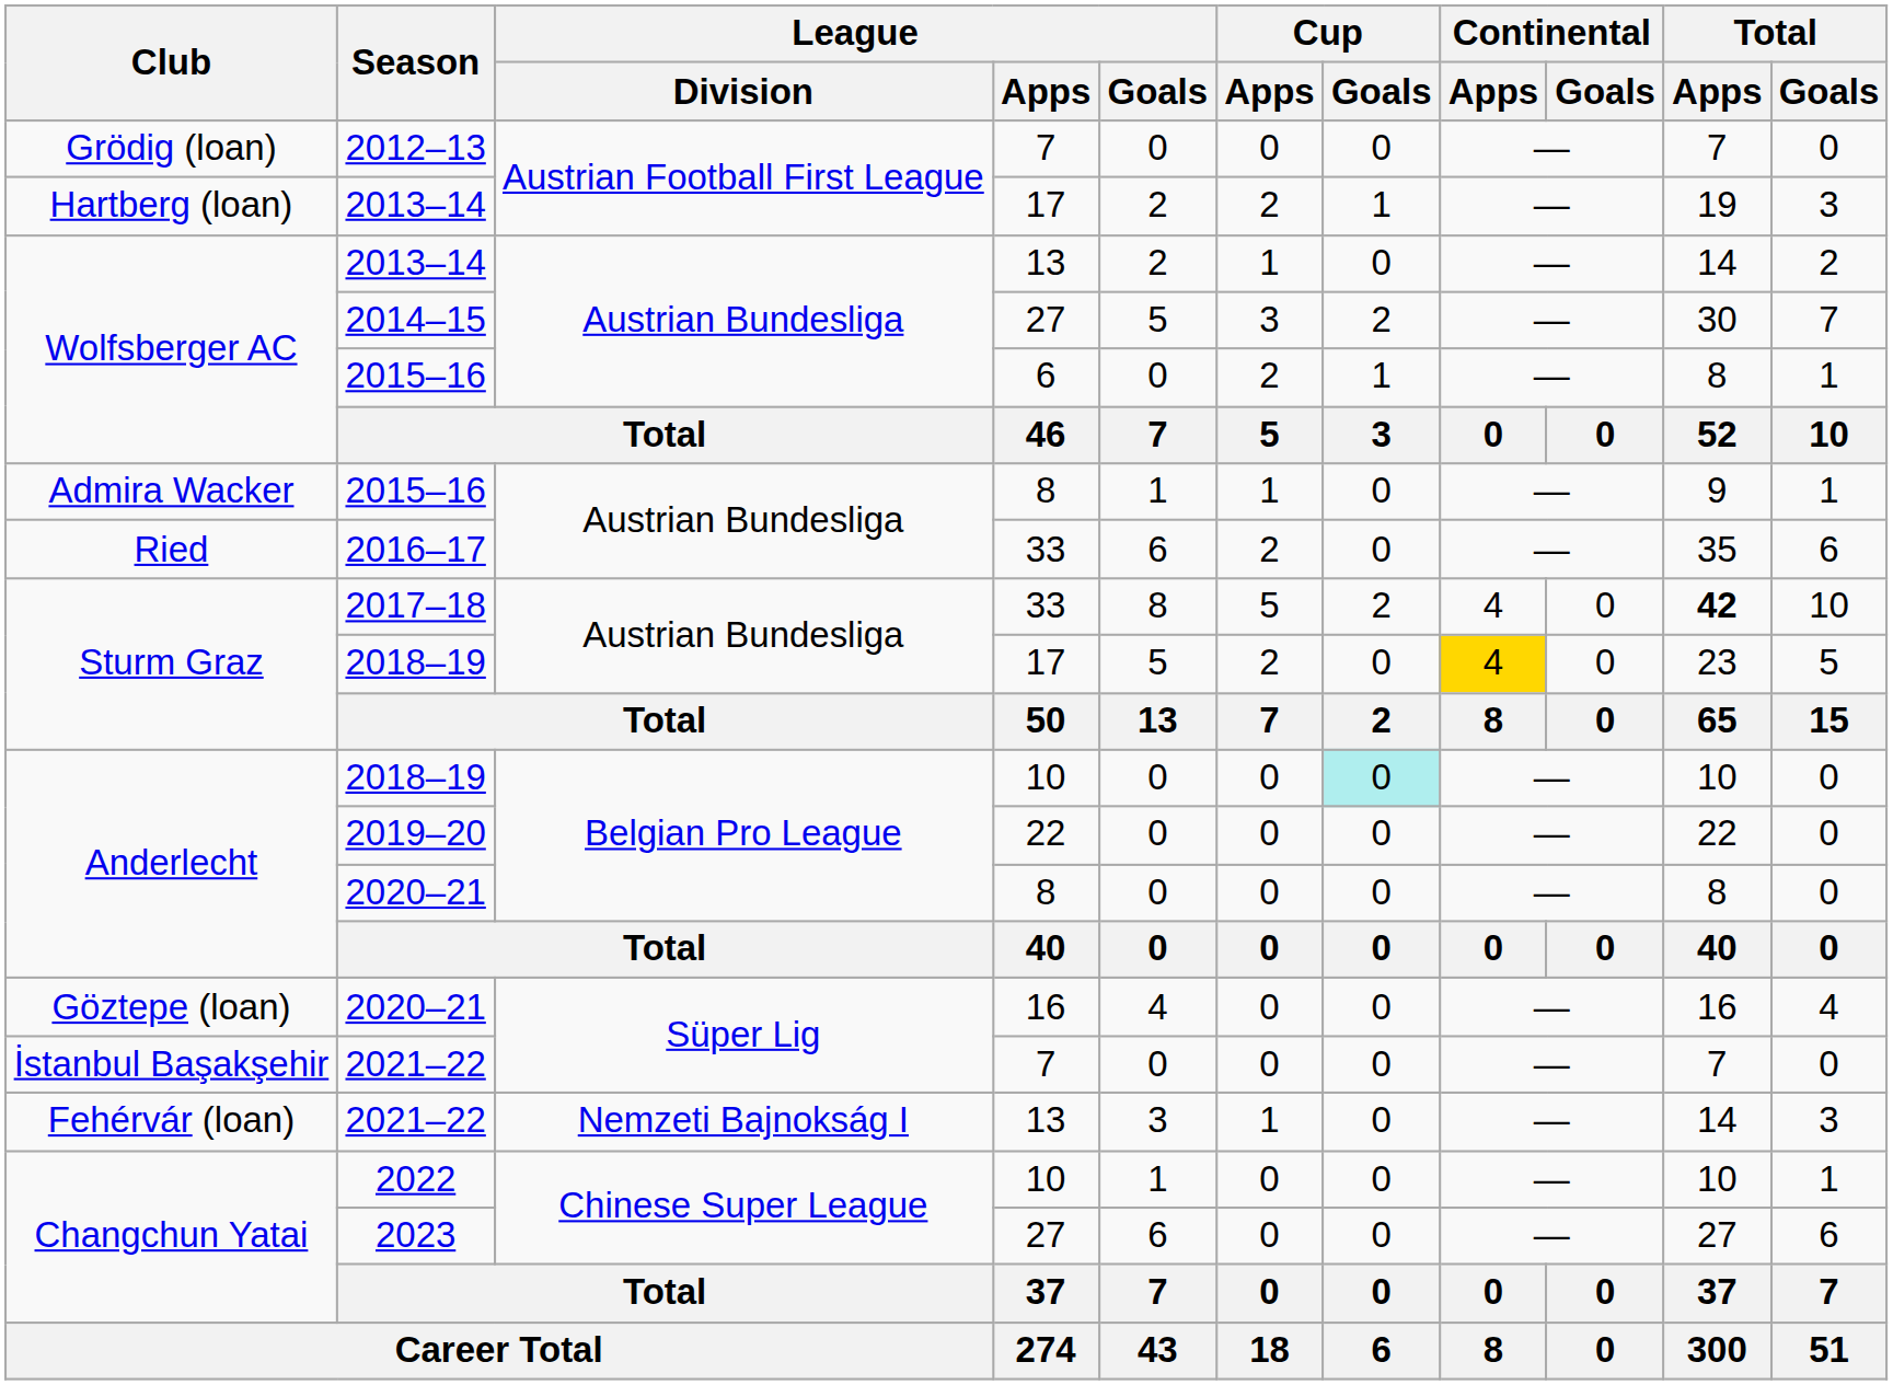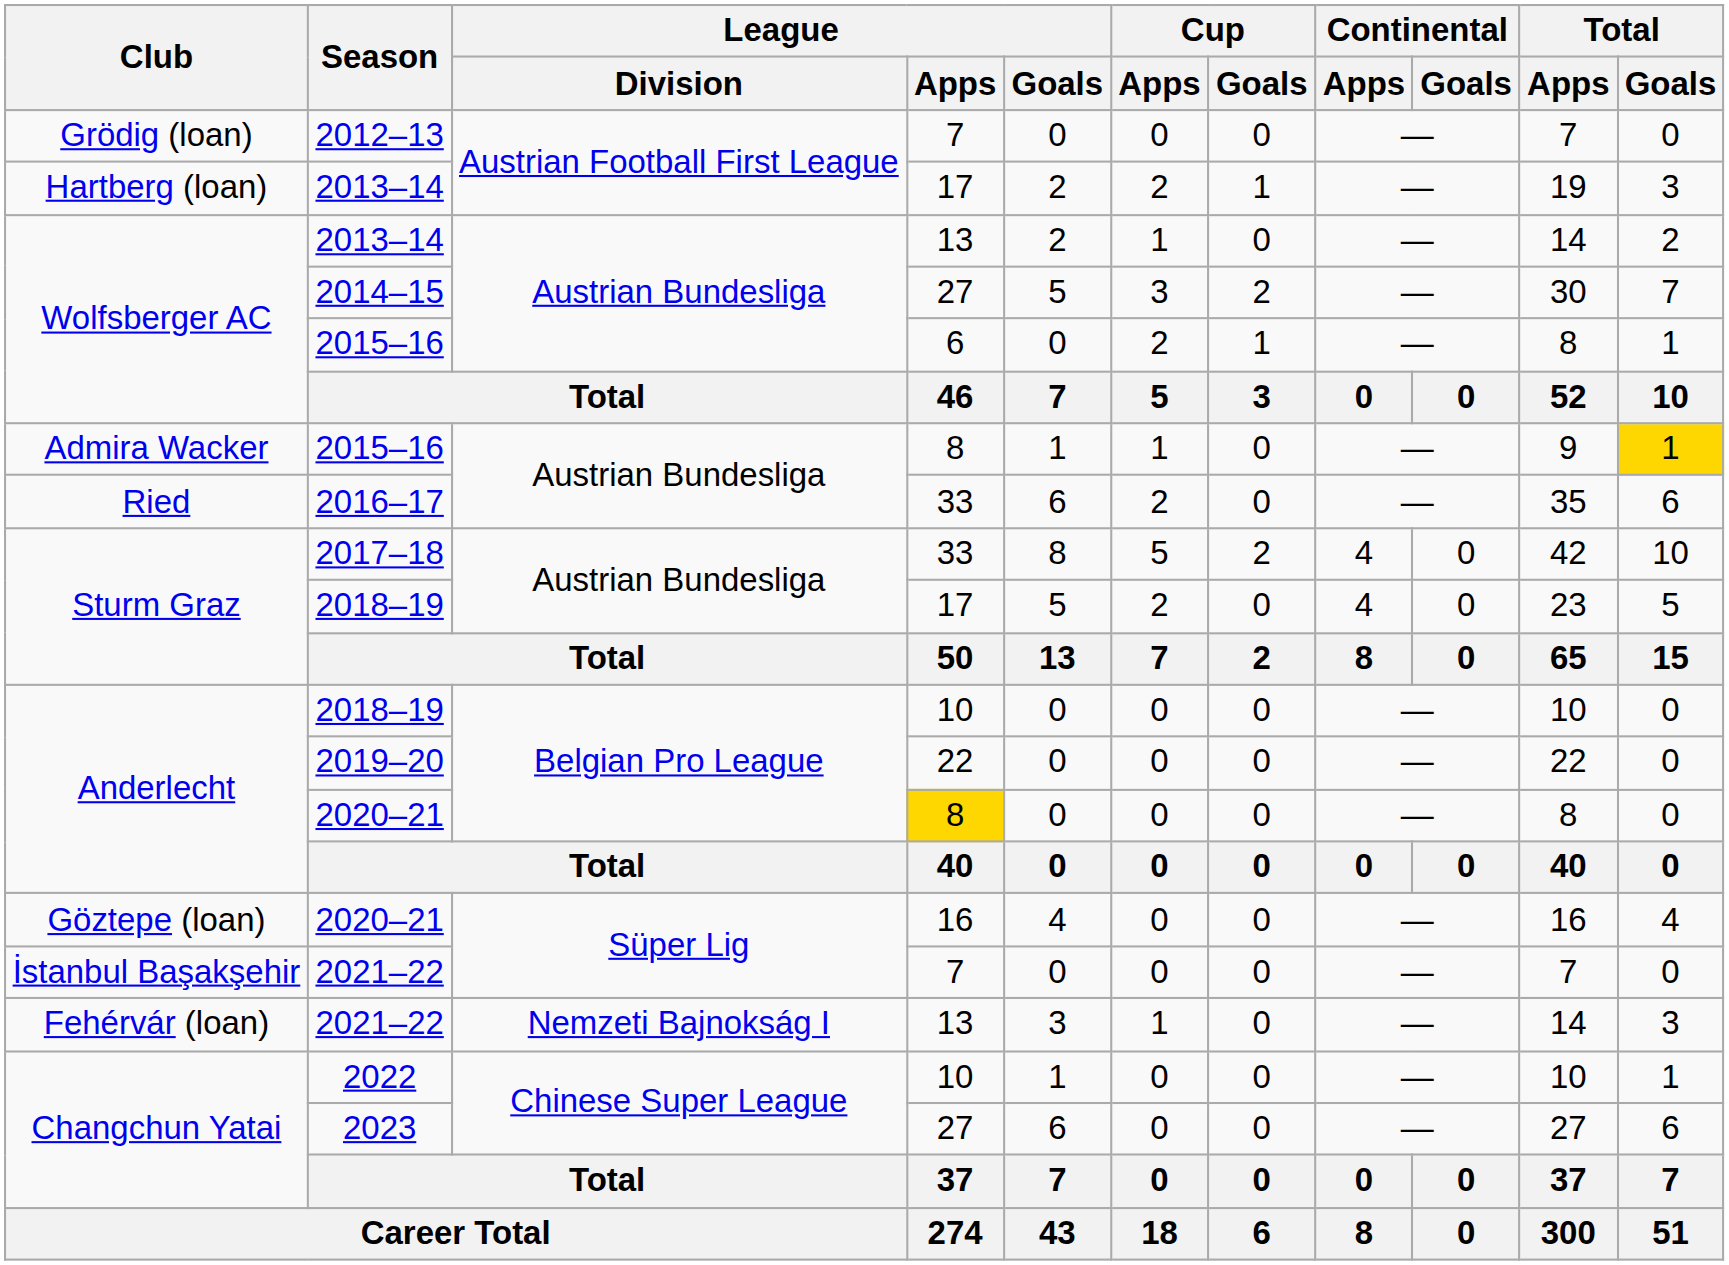Admira Wacker / 2015–16 | Total / Goals: no background -> gold background
2017–18 | Total / Apps: bold -> normal
Sturm Graz / 2018–19 | Continental / Apps: gold background -> no background
Anderlecht / 2018–19 | Cup / Goals: paleturquoise background -> no background
Anderlecht / 2020–21 | League / Apps: no background -> gold background
